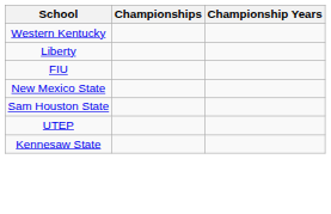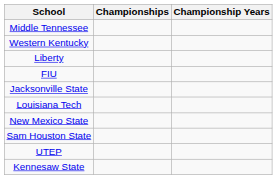+ row: Middle Tennessee
+ row: Jacksonville State
+ row: Louisiana Tech
